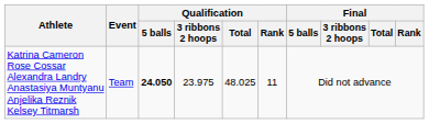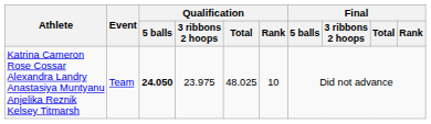row 3 | Qualification / Rank: 11 -> 10
